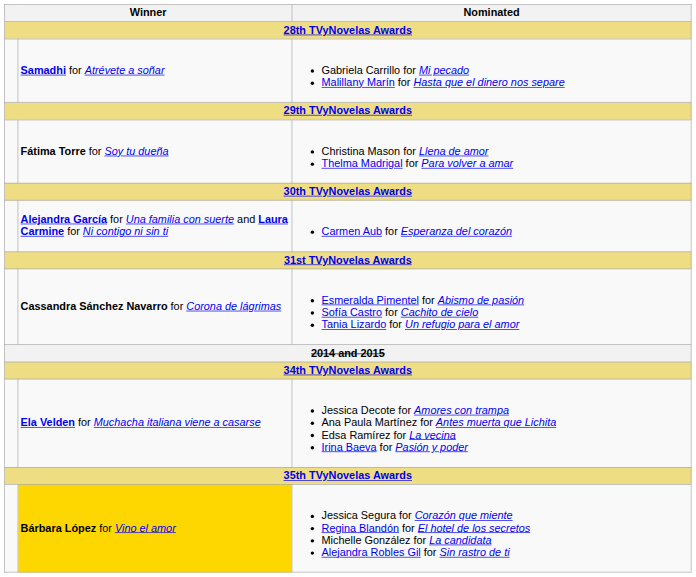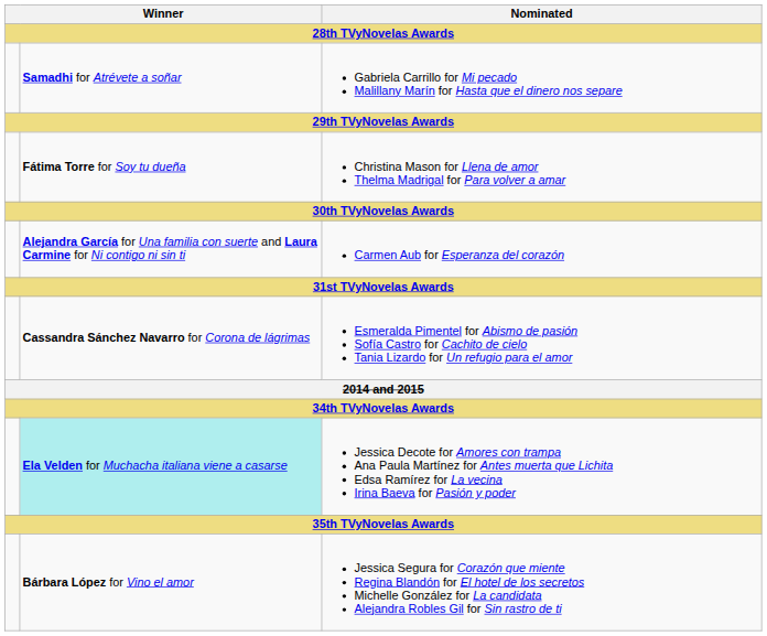Ela Velden for Muchacha italiana viene a casarse | column 2: no background -> paleturquoise background
Bárbara López for Vino el amor | column 2: gold background -> no background
